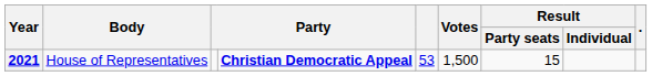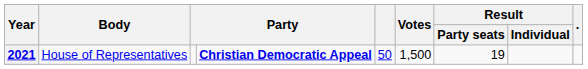2021 | column 5: 53 -> 50
2021 | Result / Party seats: 15 -> 19
